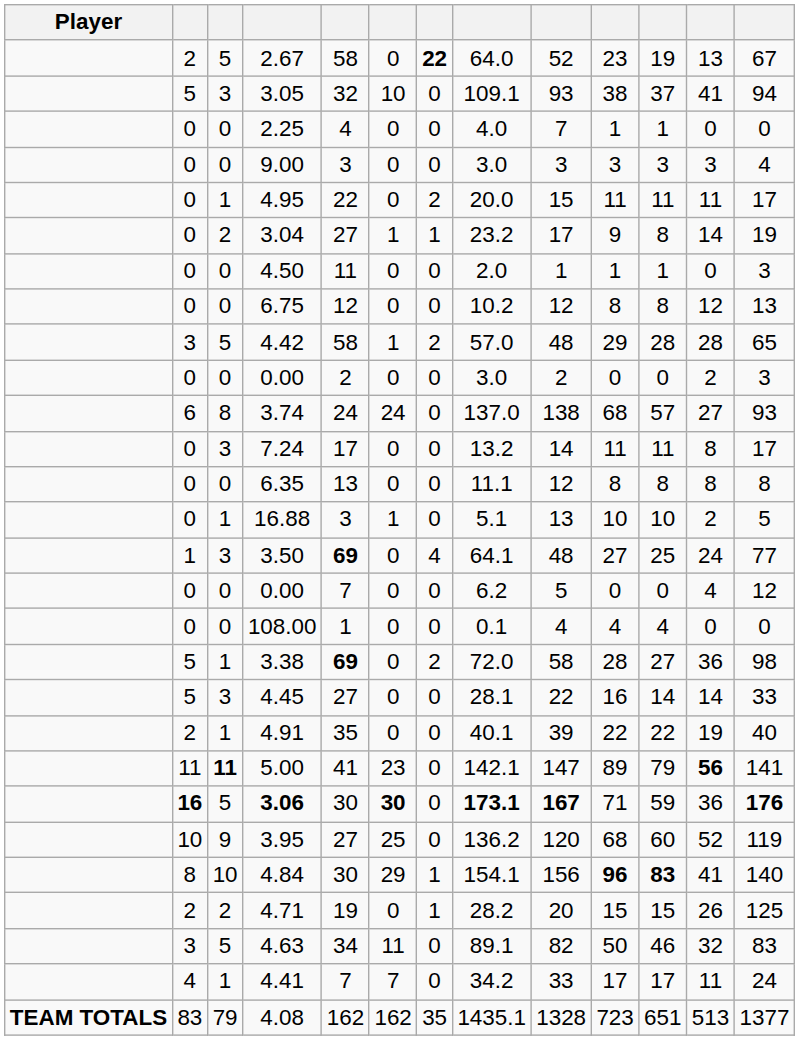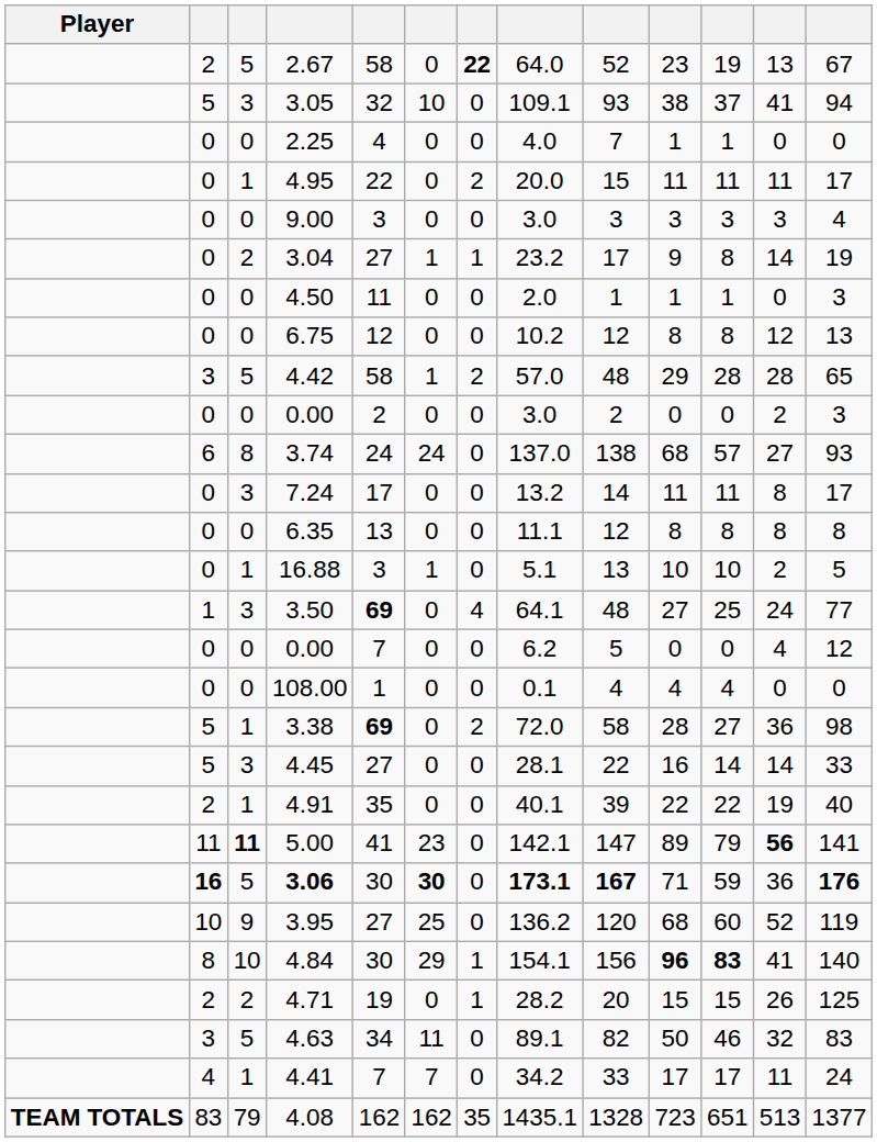rows swapped: 4.95 <-> 9.00
